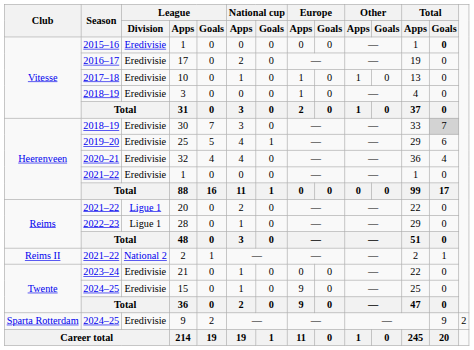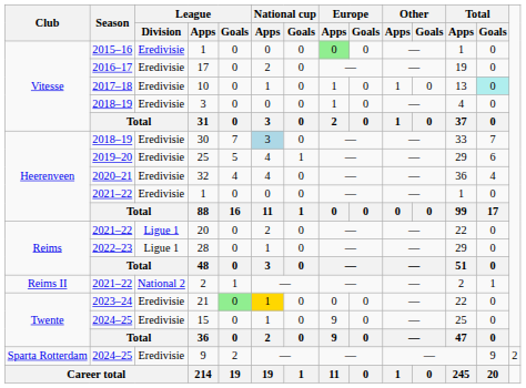2015–16 / 1 | Europe / Apps: no background -> lightgreen background
2015–16 / 1 | Total / Goals: bold -> normal
10 | Total / Goals: no background -> paleturquoise background
30 | National cup / Apps: no background -> lightblue background
30 | Total / Goals: lightgrey background -> no background
21 | League / Goals: no background -> lightgreen background
21 | National cup / Apps: no background -> gold background
